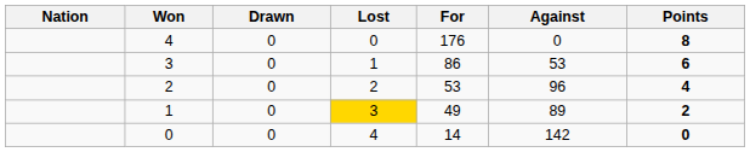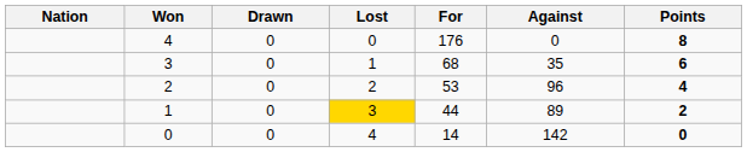row 3 | For: 86 -> 68
row 3 | Against: 53 -> 35
row 5 | For: 49 -> 44
